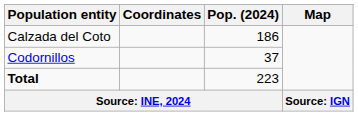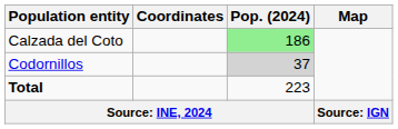Calzada del Coto | Pop. (2024): no background -> lightgreen background
Codornillos | Pop. (2024): no background -> lightgrey background
